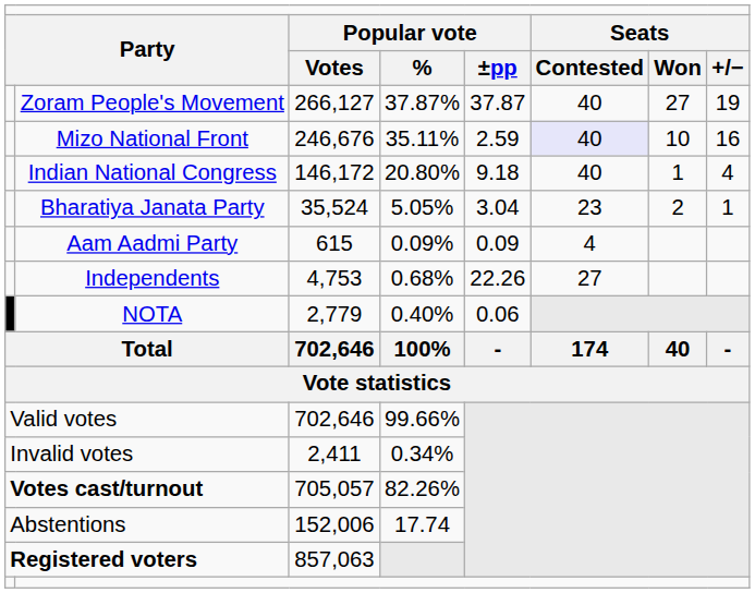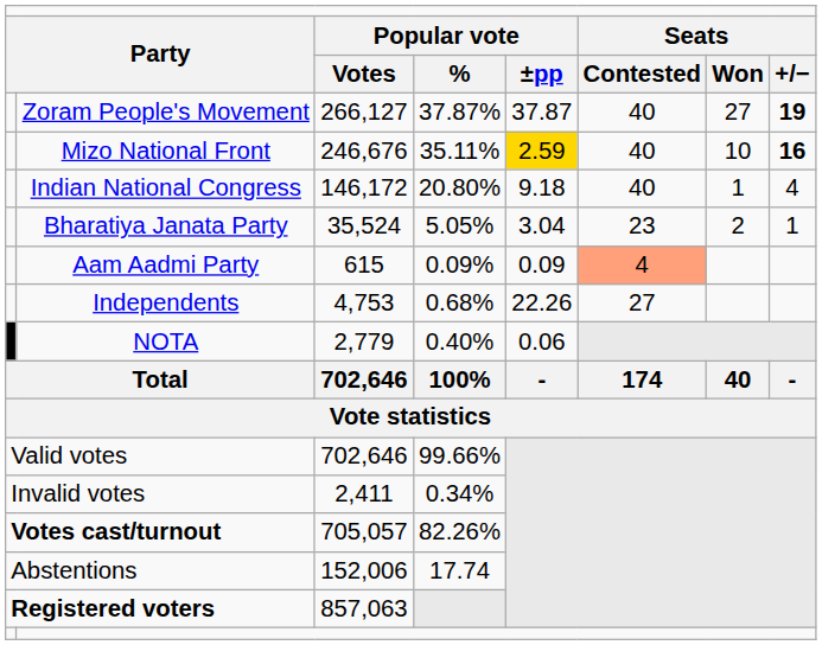Zoram People's Movement | column 8: normal -> bold
Mizo National Front | column 5: no background -> gold background
Mizo National Front | column 6: lavender background -> no background
Mizo National Front | column 8: normal -> bold
Aam Aadmi Party | column 6: no background -> lightsalmon background
